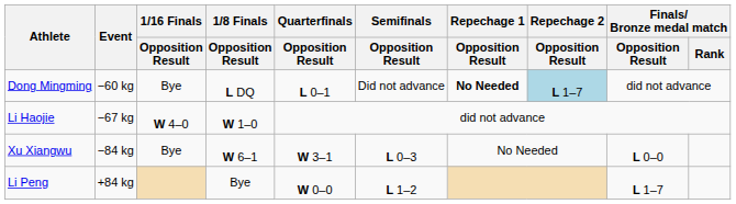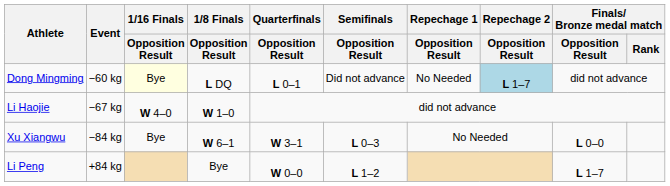Dong Mingming | 1/16 Finals / Opposition Result: no background -> lightyellow background
Dong Mingming | Repechage 1 / Opposition Result: bold -> normal
